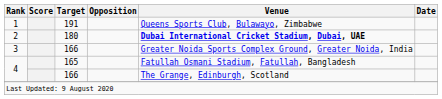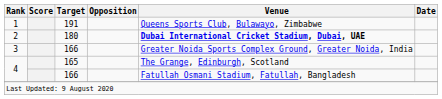4 / 165 | Venue: Fatullah Osmani Stadium, Fatullah, Bangladesh -> The Grange, Edinburgh, Scotland
4 / 166 | Venue: The Grange, Edinburgh, Scotland -> Fatullah Osmani Stadium, Fatullah, Bangladesh
